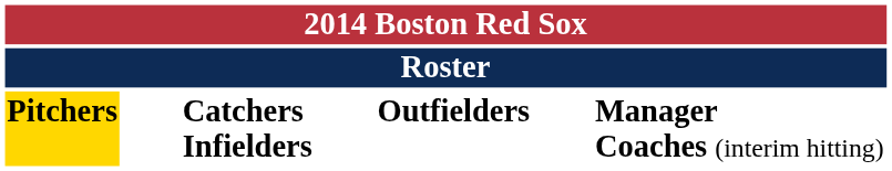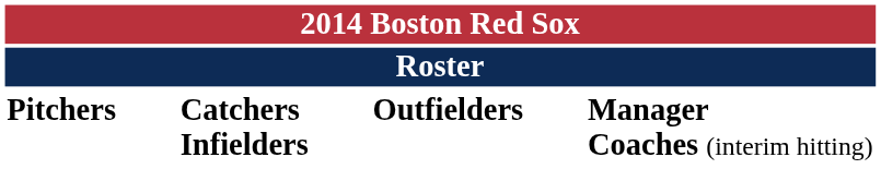Pitchers | column 1: gold background -> no background
